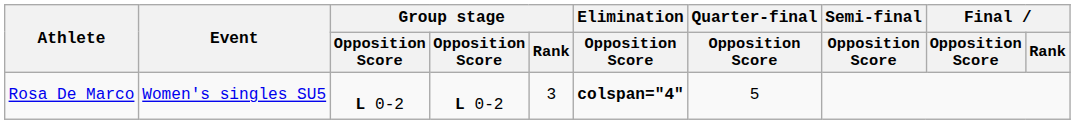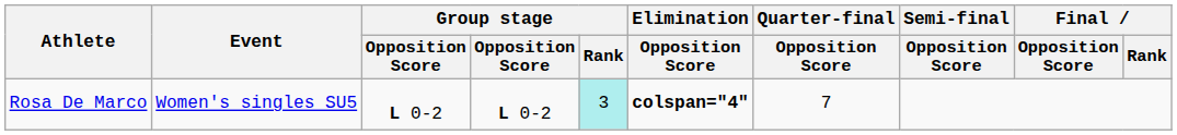Rosa De Marco | Group stage / Rank: no background -> paleturquoise background
Rosa De Marco | Quarter-final / Opposition Score: 5 -> 7
